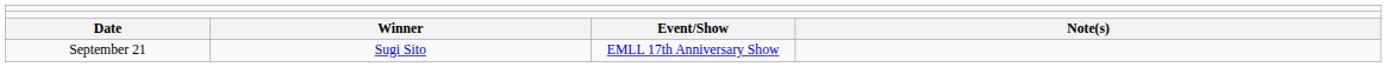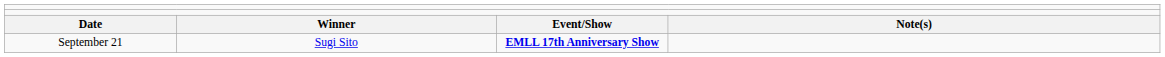September 21 | column 3: normal -> bold
